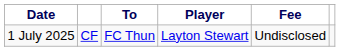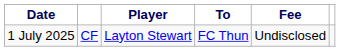columns swapped: Player <-> To
